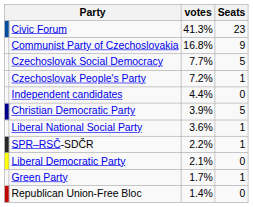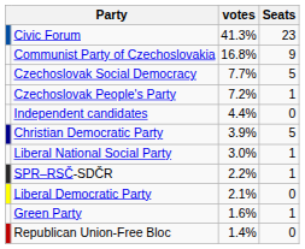Liberal National Social Party | votes: 3.6% -> 3.0%
Green Party | votes: 1.7% -> 1.6%
